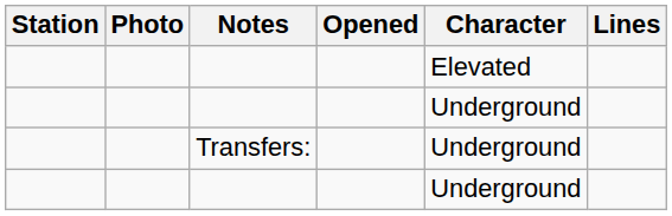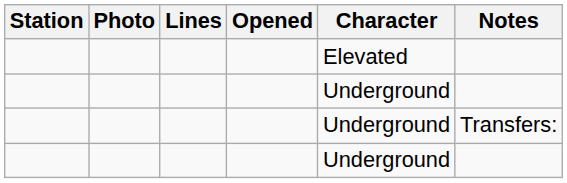columns swapped: Lines <-> Notes
